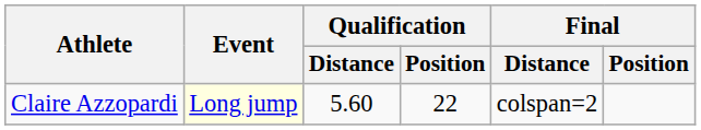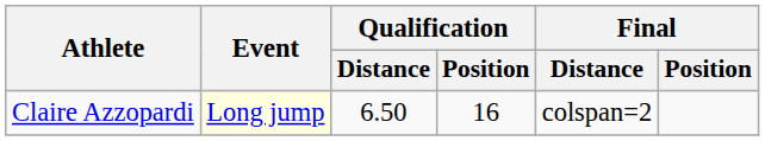Claire Azzopardi | Qualification / Distance: 5.60 -> 6.50
Claire Azzopardi | Qualification / Position: 22 -> 16
